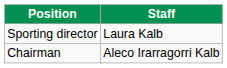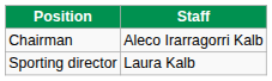rows swapped: Chairman <-> Sporting director
